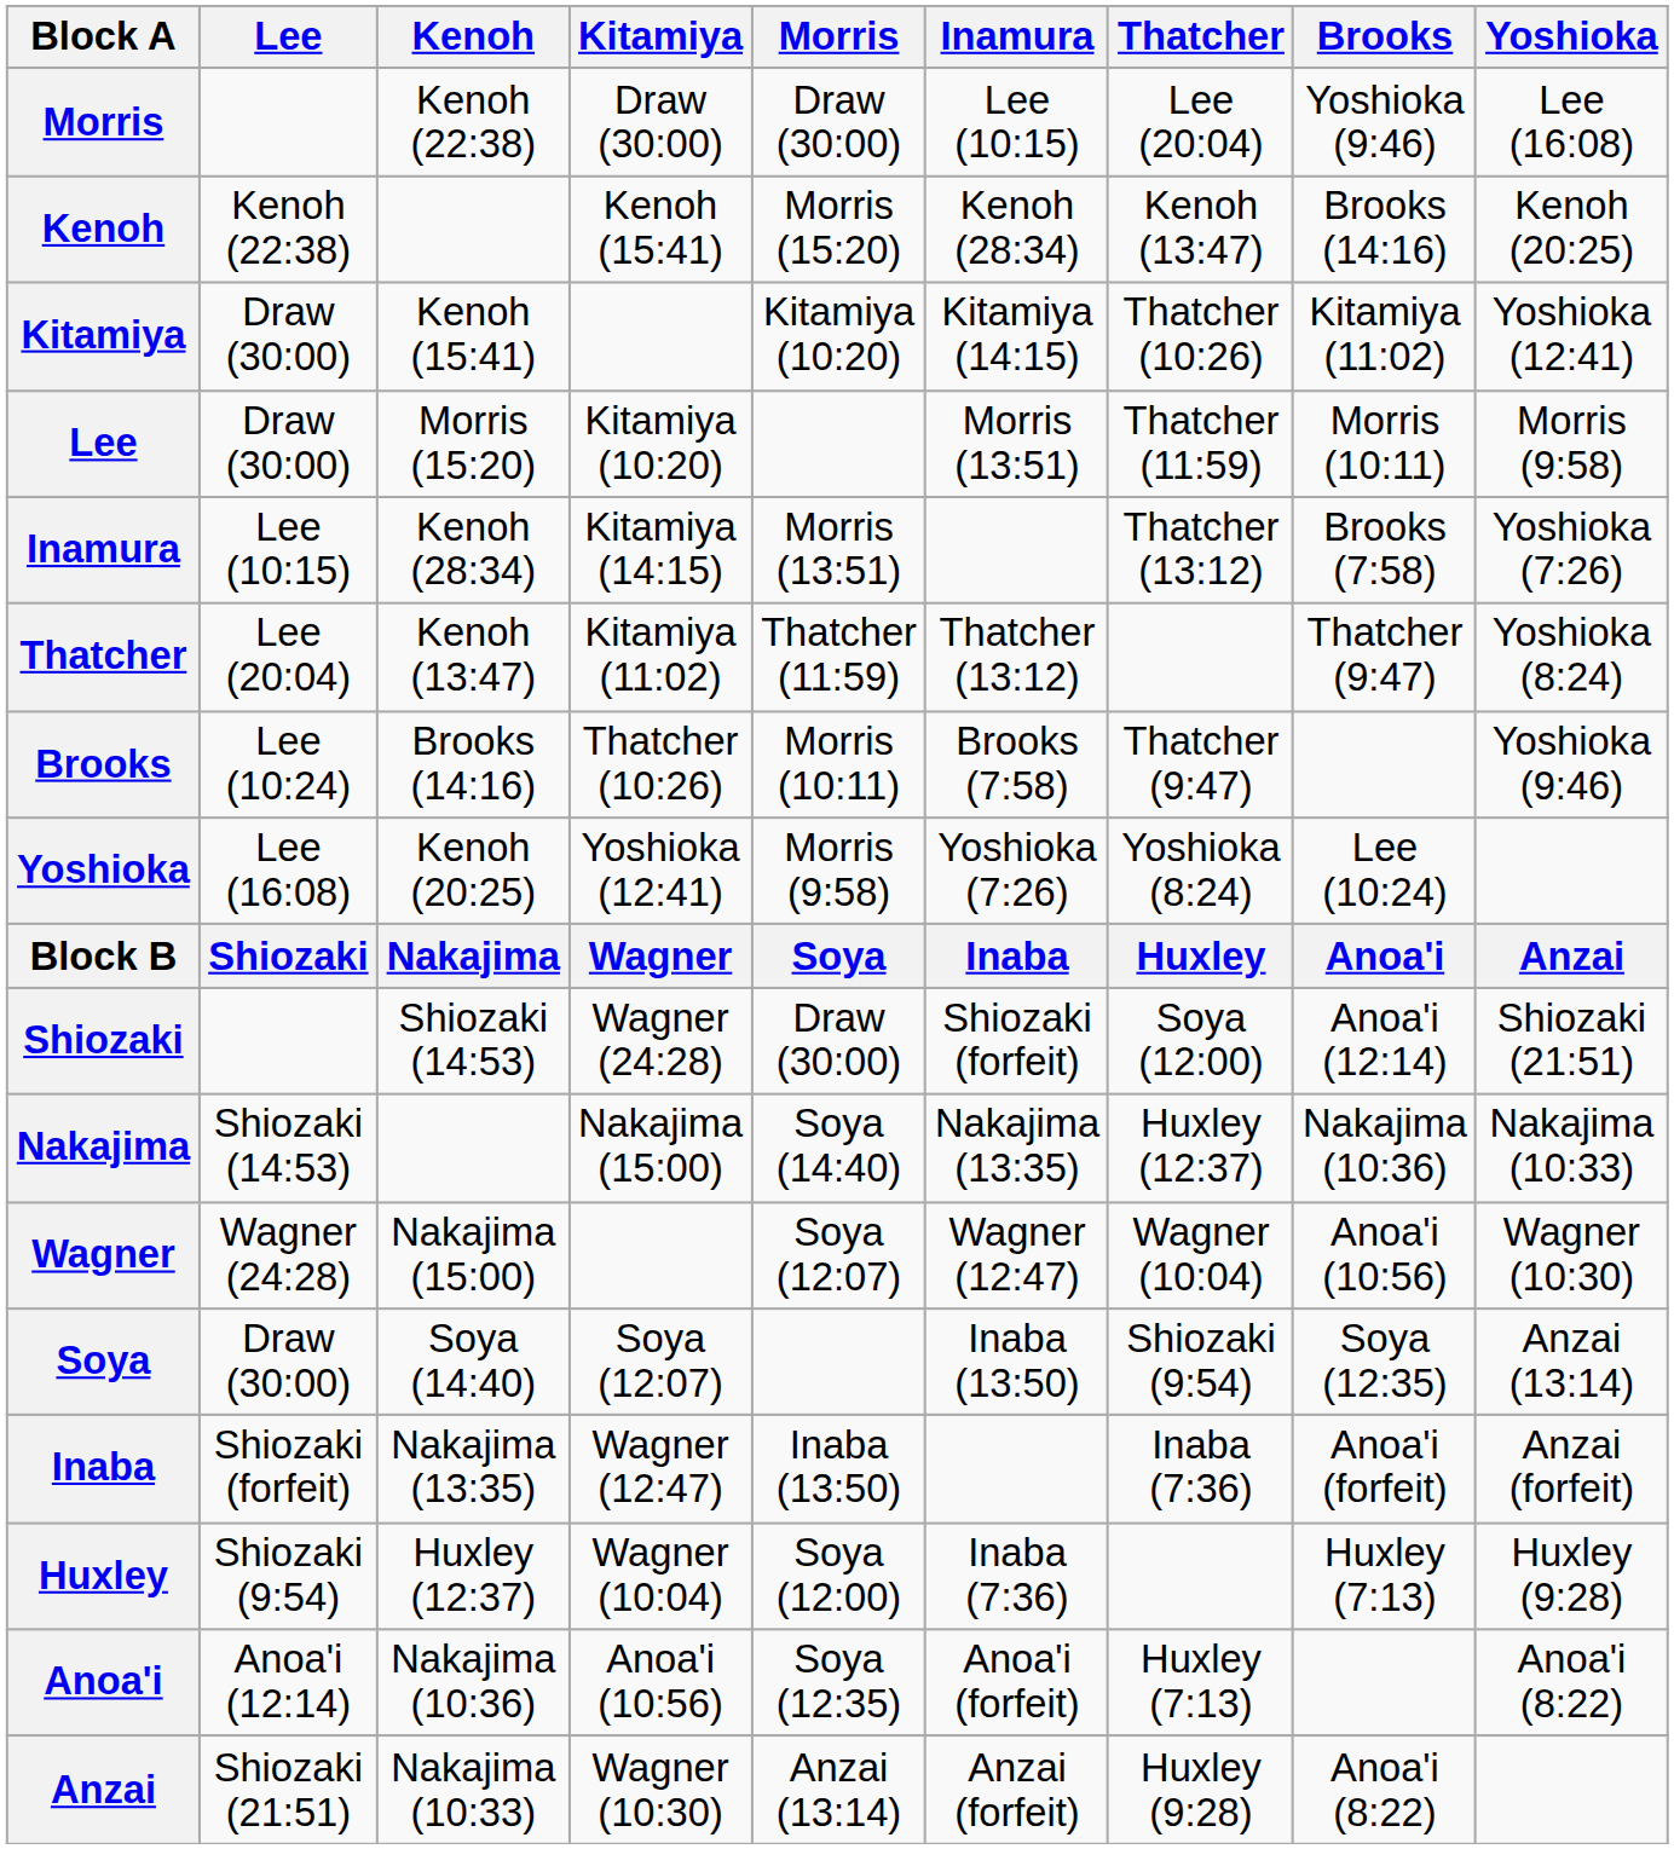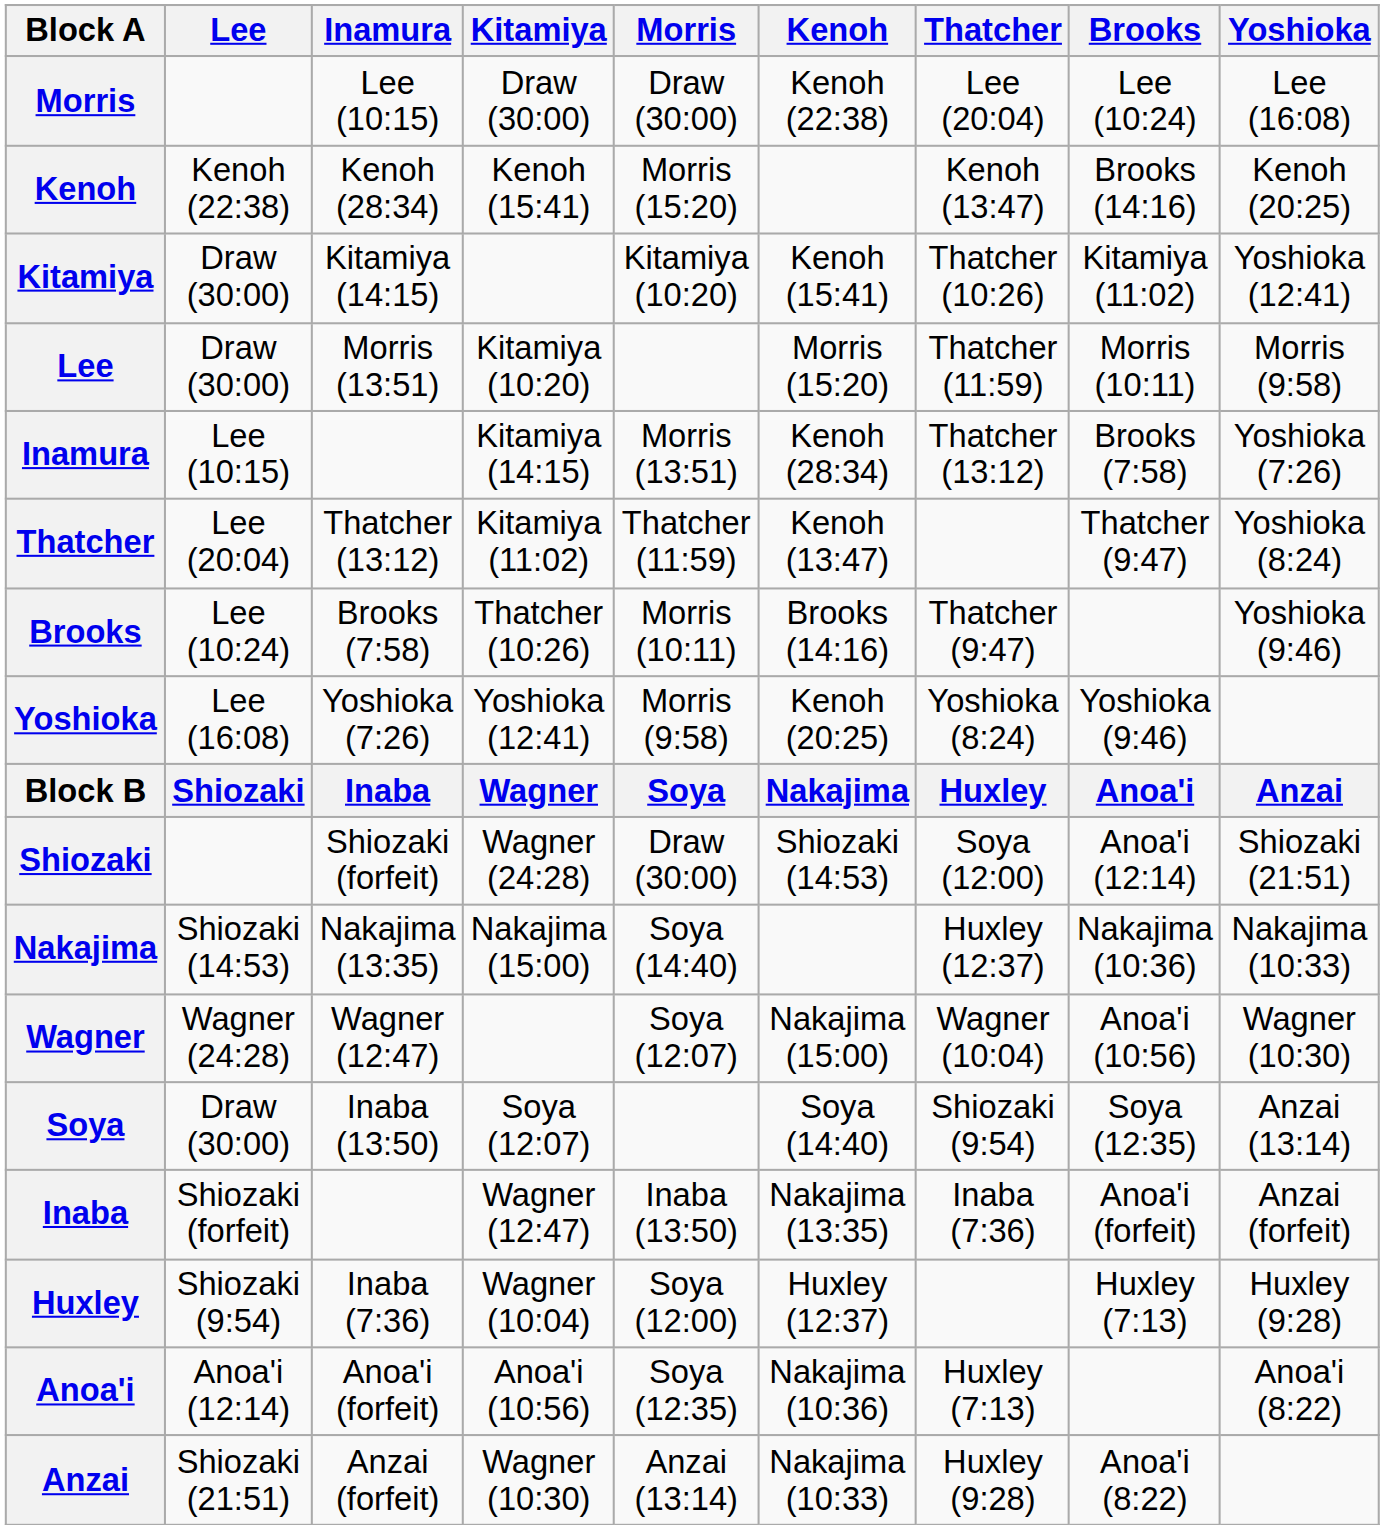columns swapped: Kenoh <-> Inamura
row 2 | Brooks: Yoshioka (9:46) -> Lee (10:24)
row 9 | Brooks: Lee (10:24) -> Yoshioka (9:46)
